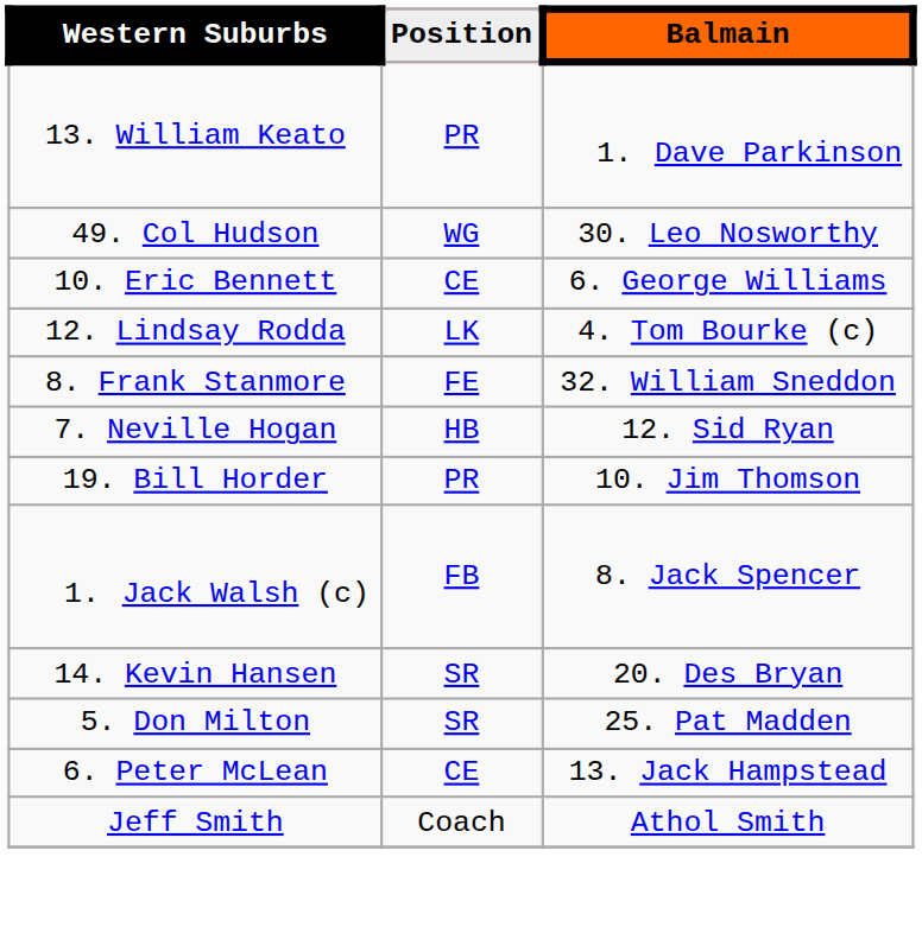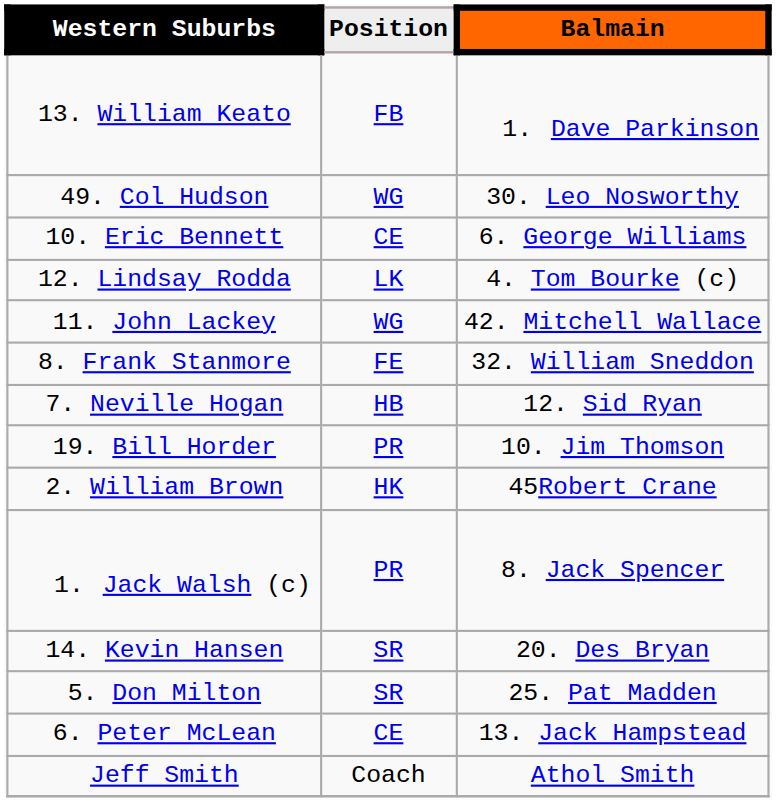13. William Keato | Position: PR -> FB
+ row: 11. John Lackey | WG | 42. Mitchell Wallace
+ row: 2. William Brown | HK | 45Robert Crane
Jack Walsh (c) | Position: FB -> PR
